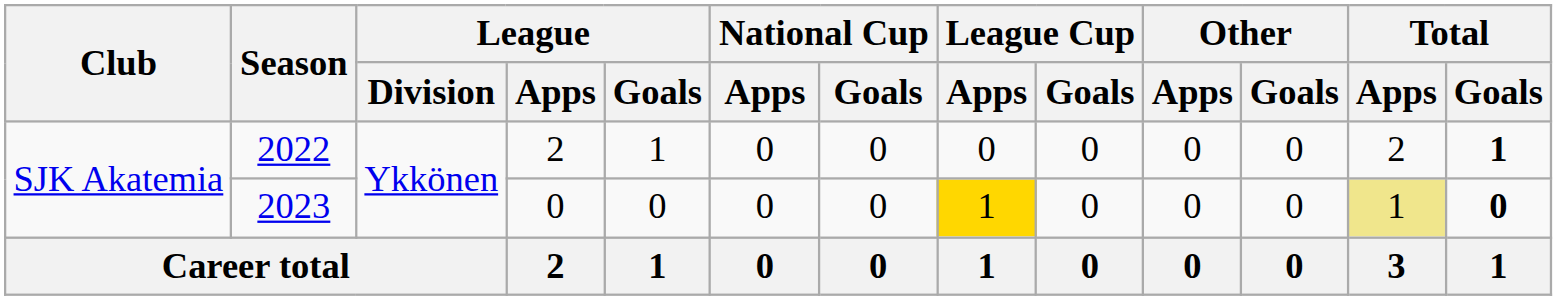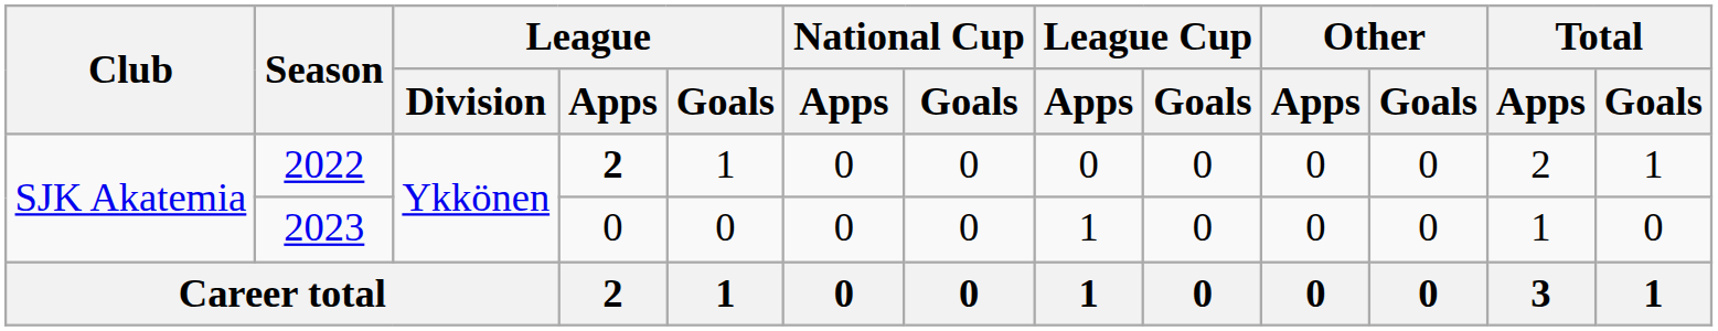2022 | League / Apps: normal -> bold
2022 | Total / Goals: bold -> normal
2023 | League Cup / Apps: gold background -> no background
2023 | Total / Apps: khaki background -> no background
2023 | Total / Goals: bold -> normal
